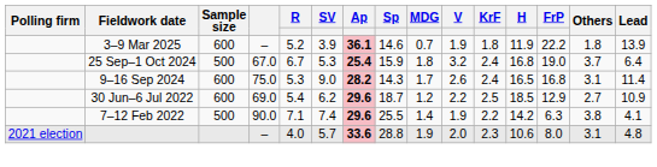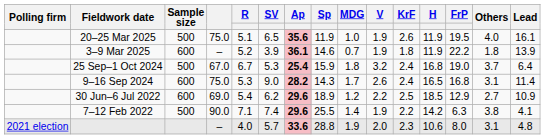+ row: 20–25 Mar 2025 | 500 | 75.0 | 5.1 | 6.5 | 35.6 | 11.9 | 1.0 | 1.9 | 2.6 | 11.9 | 19.5 | 4.0 | 16.1
30 Jun–6 Jul 2022 | Sp: 18.7 -> 18.9
